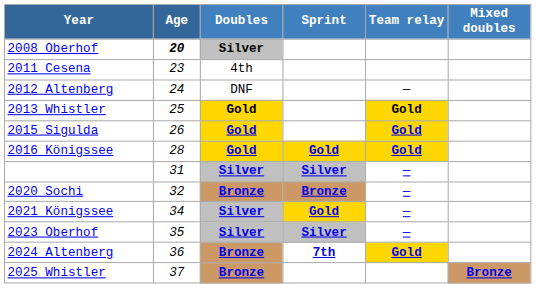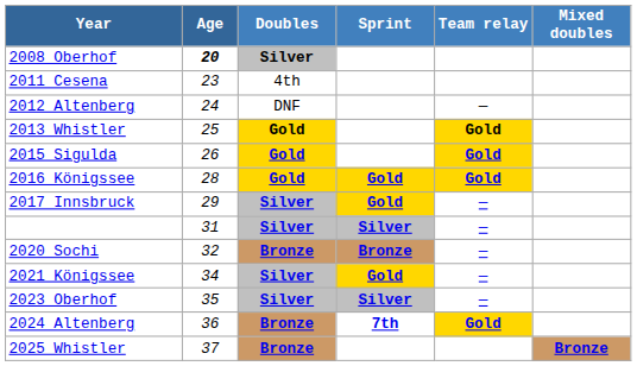+ row: 2017 Innsbruck | 29 | Silver | Gold | —
